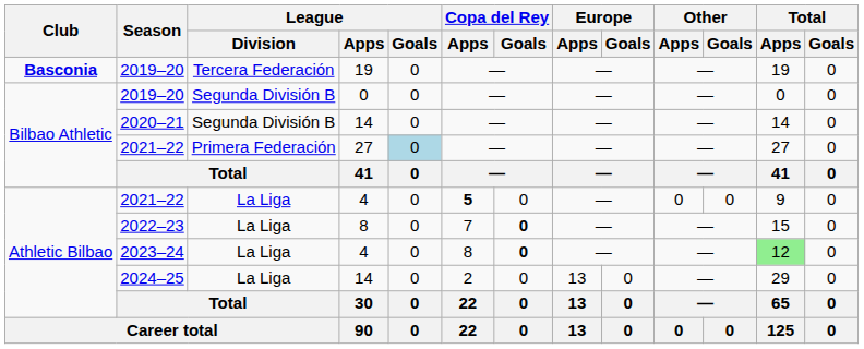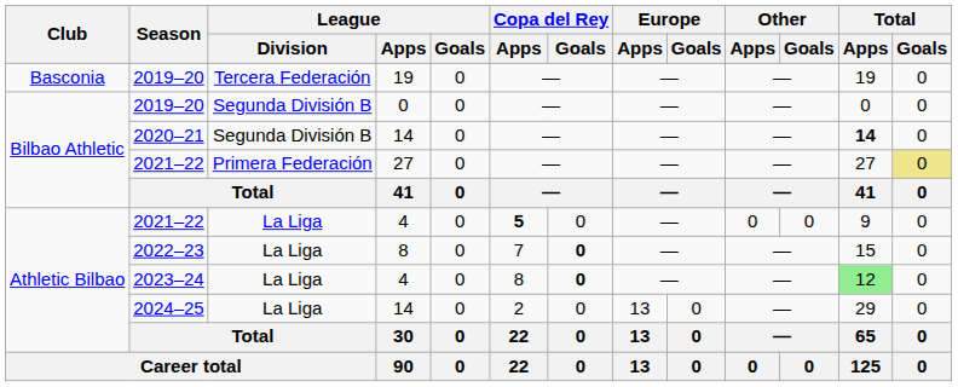2019–20 / 19 | Club: bold -> normal
2020–21 | Total / Apps: normal -> bold
2021–22 / 27 | League / Goals: lightblue background -> no background
2021–22 / 27 | Total / Goals: no background -> khaki background
